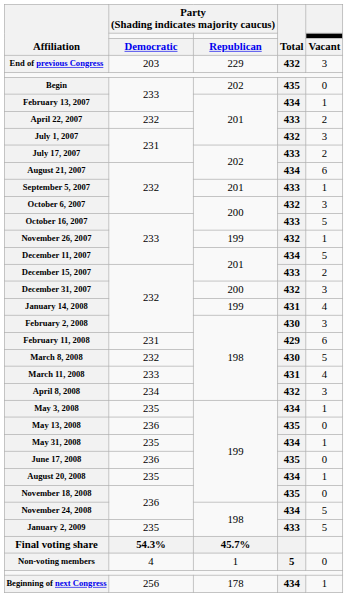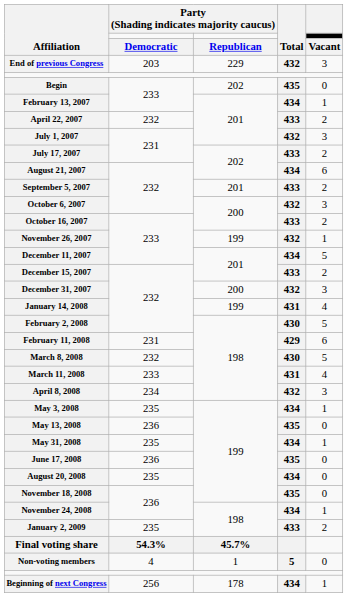September 5, 2007 | column 5: 1 -> 2
October 16, 2007 | column 5: 5 -> 2
February 2, 2008 | column 5: 3 -> 5
August 20, 2008 | column 5: 1 -> 0
November 24, 2008 | column 5: 5 -> 1
January 2, 2009 | column 5: 5 -> 2
